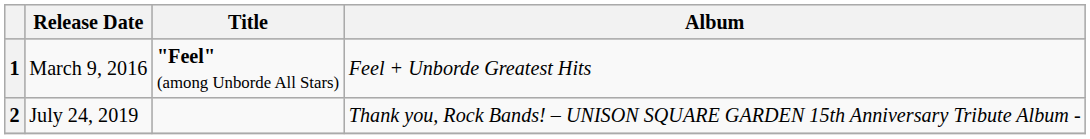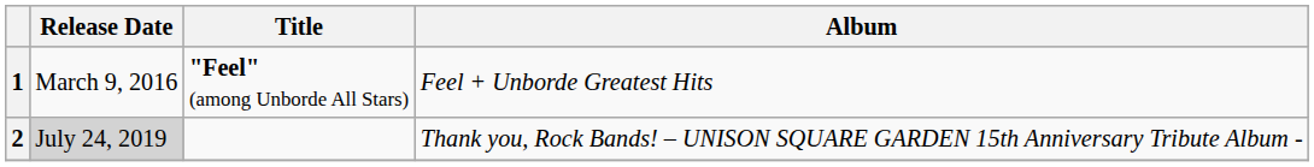2 | Release Date: no background -> lightgrey background
